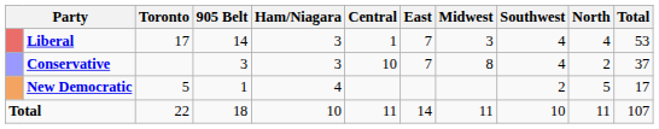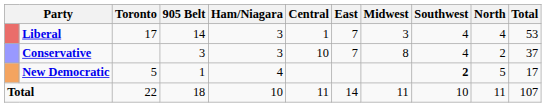New Democratic | Southwest: normal -> bold
